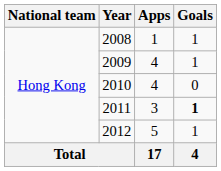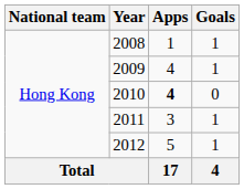2010 | Apps: normal -> bold
2011 | Goals: bold -> normal
